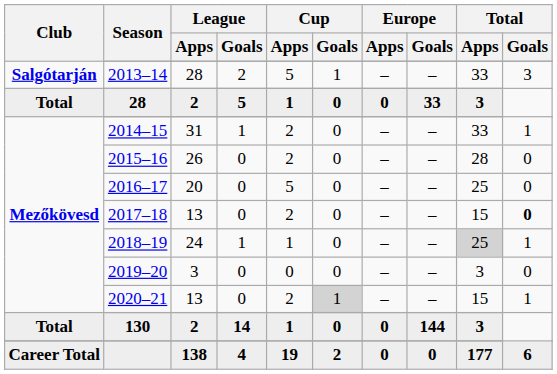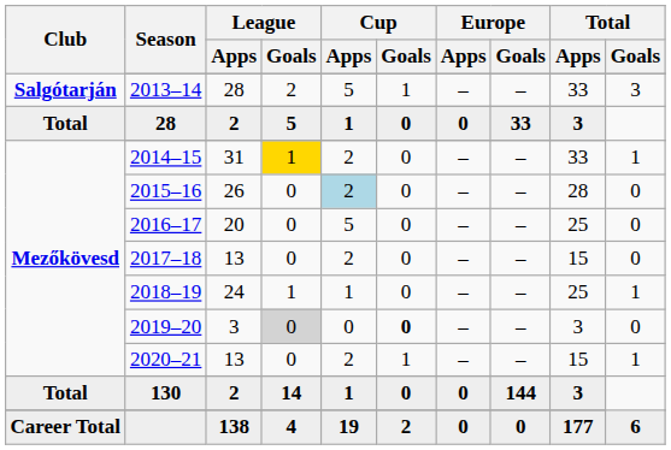2014–15 | League / Goals: no background -> gold background
2015–16 | Cup / Apps: no background -> lightblue background
2017–18 | Total / Goals: bold -> normal
2018–19 | Total / Apps: lightgrey background -> no background
2019–20 | League / Goals: no background -> lightgrey background
2019–20 | Cup / Goals: normal -> bold
2020–21 | Cup / Goals: lightgrey background -> no background
